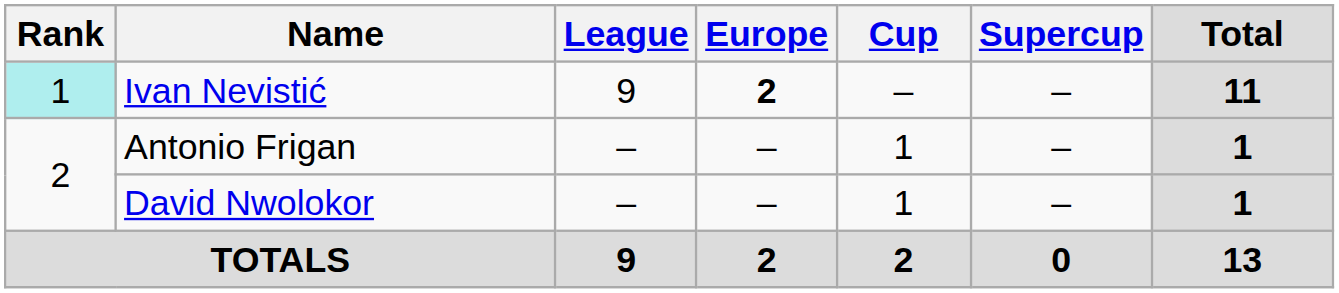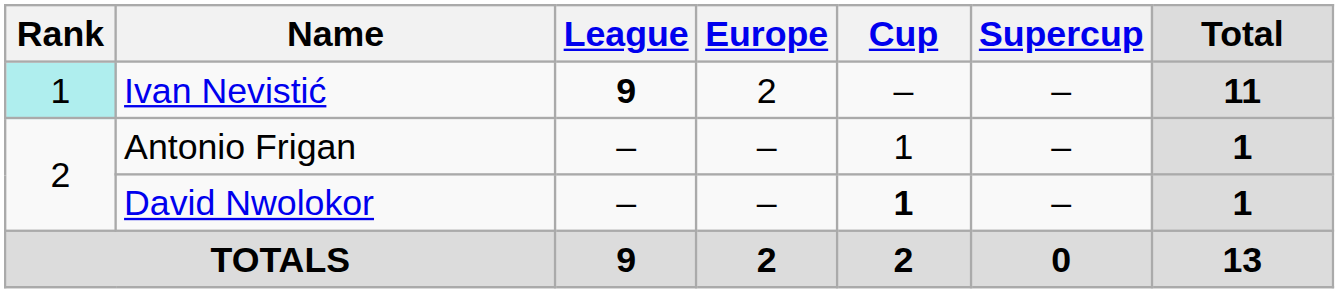Ivan Nevistić | League: normal -> bold
Ivan Nevistić | Europe: bold -> normal
David Nwolokor | Cup: normal -> bold
